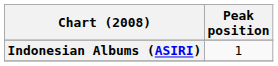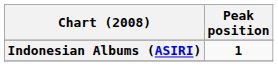Indonesian Albums (ASIRI) | Peak position: normal -> bold
